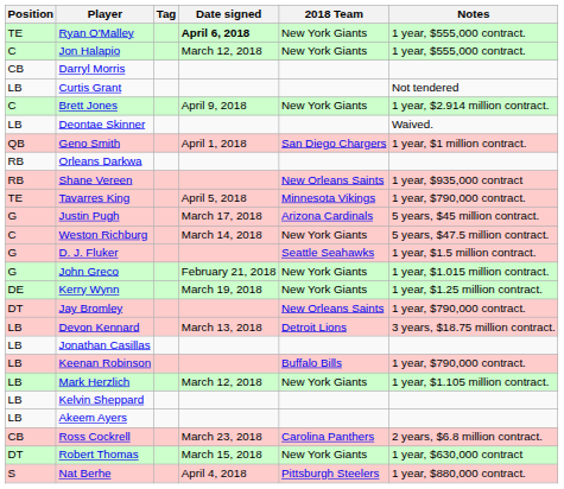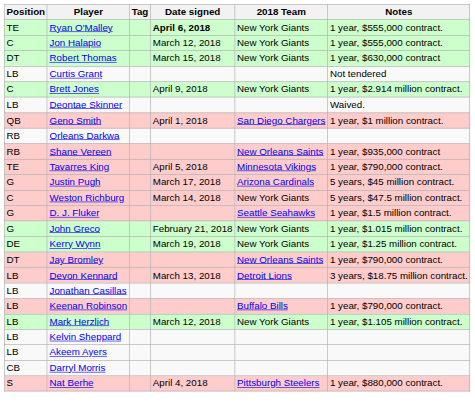rows swapped: Robert Thomas <-> Darryl Morris
- row: CB | Ross Cockrell | March 23, 2018 | Carolina Panthers | 2 years, $6.8 million contract.
